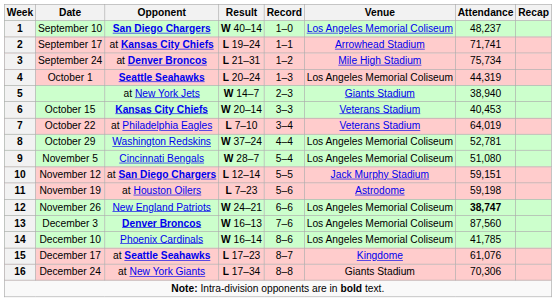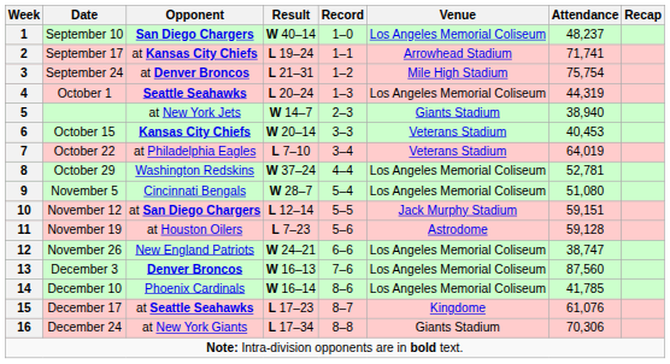3 | Attendance: 75,734 -> 75,754
11 | Attendance: 59,198 -> 59,128
12 | Attendance: bold -> normal
